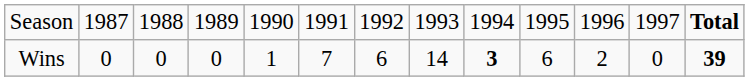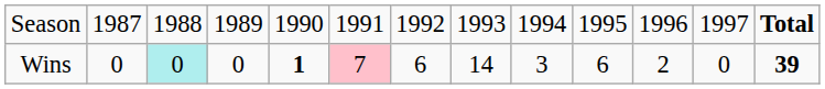Wins | column 3: no background -> paleturquoise background
Wins | column 5: normal -> bold
Wins | column 6: no background -> pink background
Wins | column 9: bold -> normal
